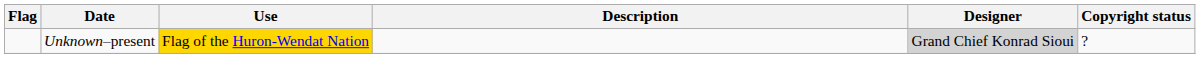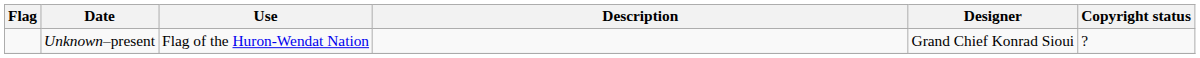Unknown–present | Use: gold background -> no background
Unknown–present | Designer: lightgrey background -> no background
